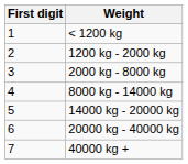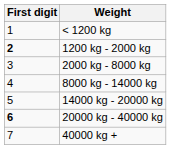1200 kg - 2000 kg | First digit: normal -> bold
20000 kg - 40000 kg | First digit: normal -> bold
